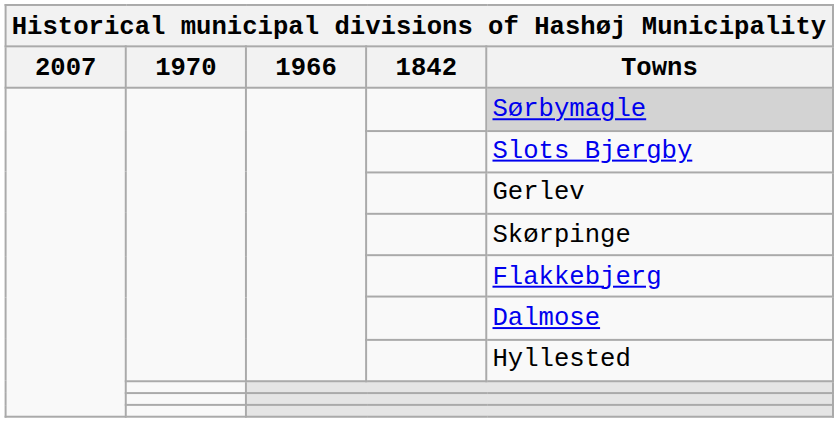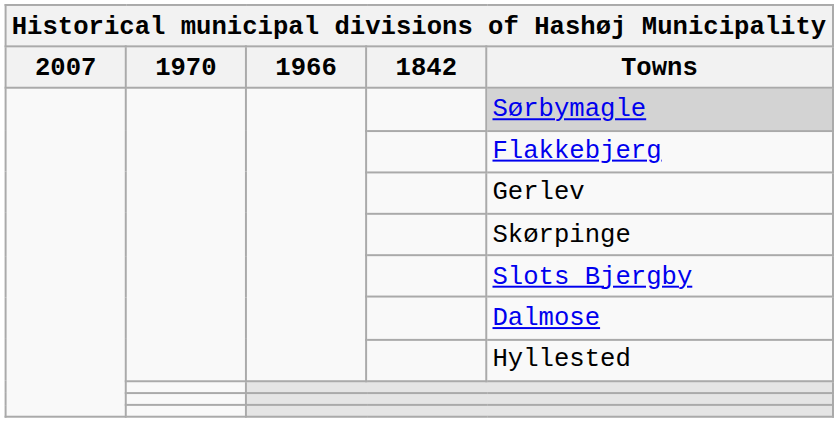row 4 | Towns: Slots Bjergby -> Flakkebjerg
row 7 | Towns: Flakkebjerg -> Slots Bjergby
